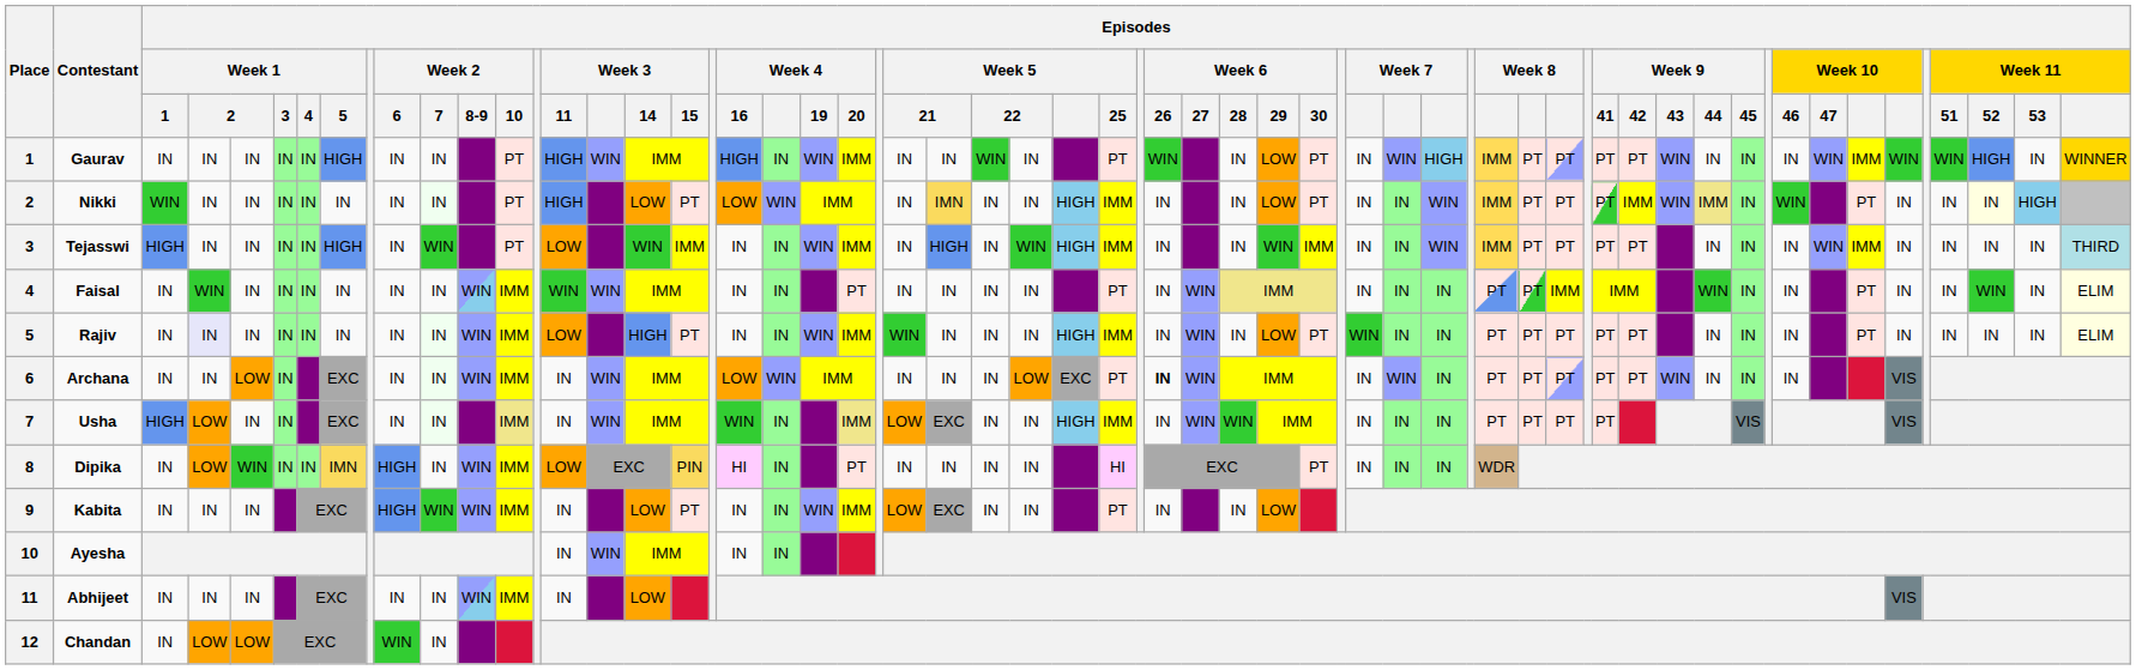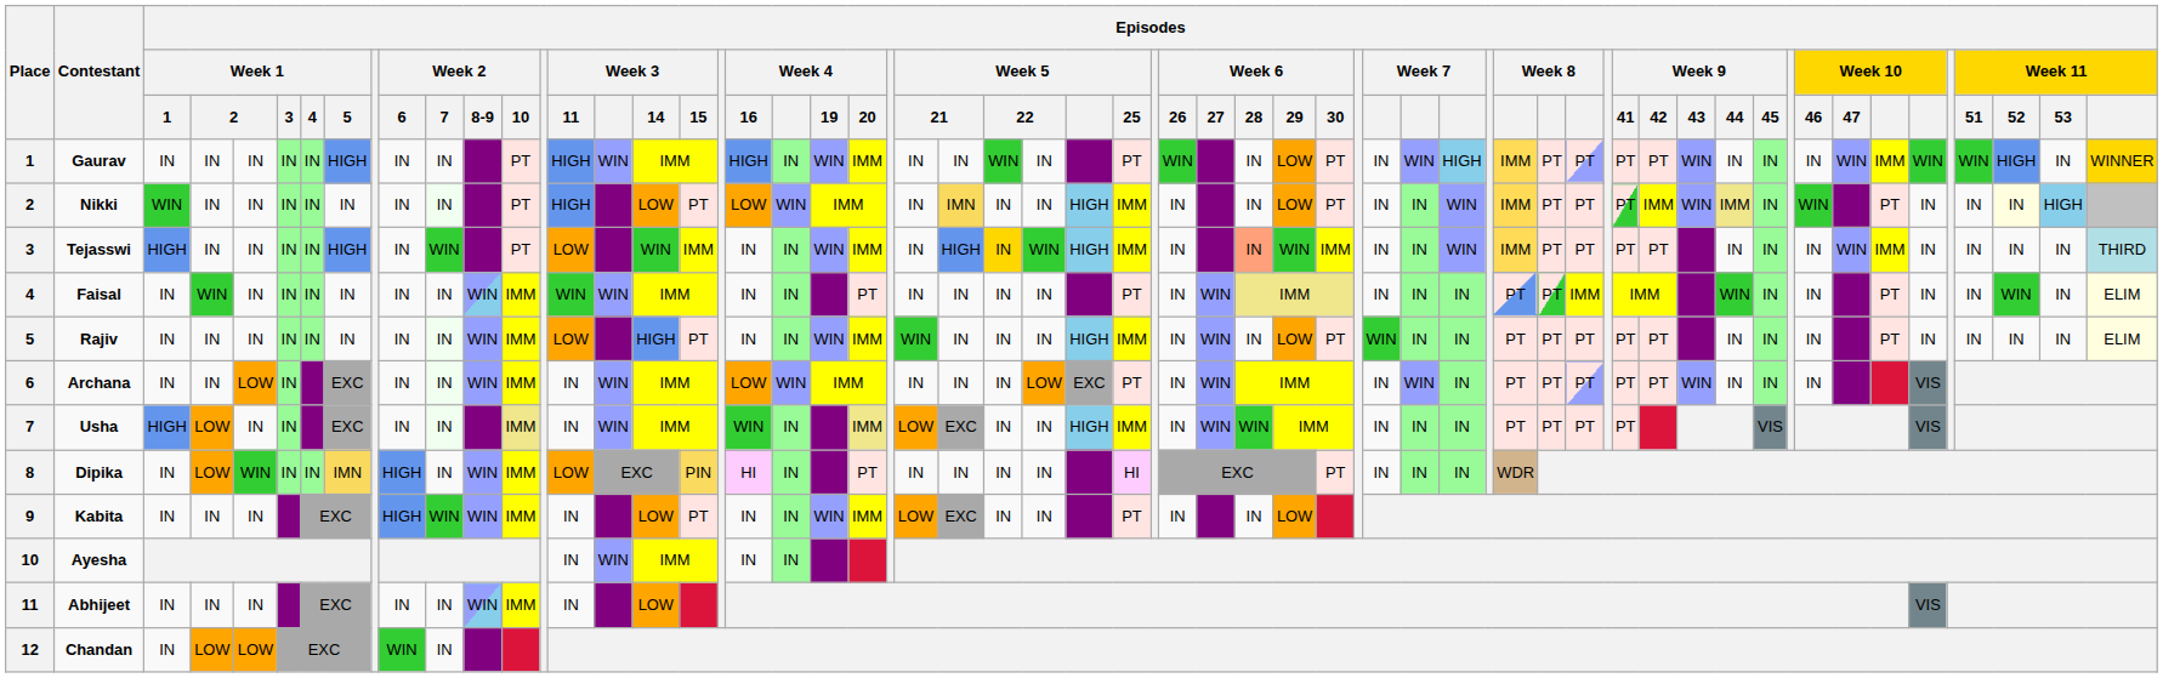Tejasswi | column 27: no background -> gold background
Tejasswi | Episodes / Week 6 / 28: no background -> lightsalmon background
Rajiv | column 4: lavender background -> no background
Archana | Episodes / Week 6 / 26: bold -> normal
